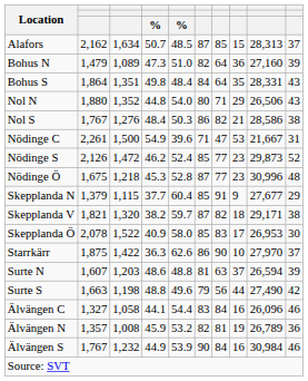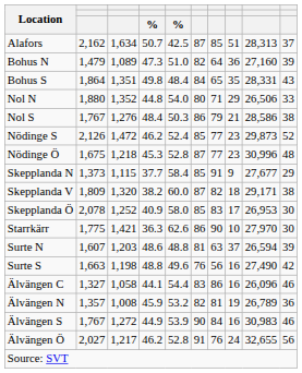Alafors | column 5: 48.5 -> 42.5
Alafors | column 8: 15 -> 51
Bohus S | column 7: 64 -> 65
Nol N | column 10: 43 -> 33
Nol S | column 7: 82 -> 79
- row: Nödinge C | 2,261 | 1,500 | 54.9 | 39.6 | 71 | 47 | 53 | 21,667 | 31
Skepplanda N | column 2: 1,379 -> 1,373
Skepplanda N | column 5: 60.4 -> 58.4
Skepplanda V | column 2: 1,821 -> 1,809
Skepplanda V | column 5: 59.7 -> 60.0
Skepplanda Ö | column 3: 1,522 -> 1,252
Starrkärr | column 2: 1,875 -> 1,775
Starrkärr | column 3: 1,422 -> 1,421
Starrkärr | column 10: 37 -> 30
Surte S | column 6: 79 -> 76
Surte S | column 8: 44 -> 16
Älvängen C | column 7: 84 -> 86
Älvängen S | column 3: 1,232 -> 1,272
Älvängen S | column 9: 30,984 -> 30,983
+ row: Älvängen Ö | 2,027 | 1,217 | 46.2 | 52.8 | 91 | 76 | 24 | 32,655 | 56
